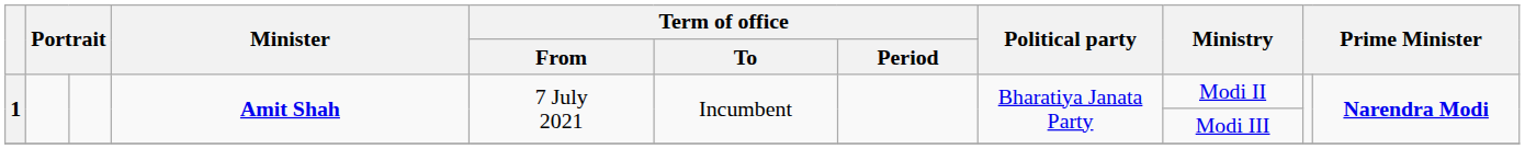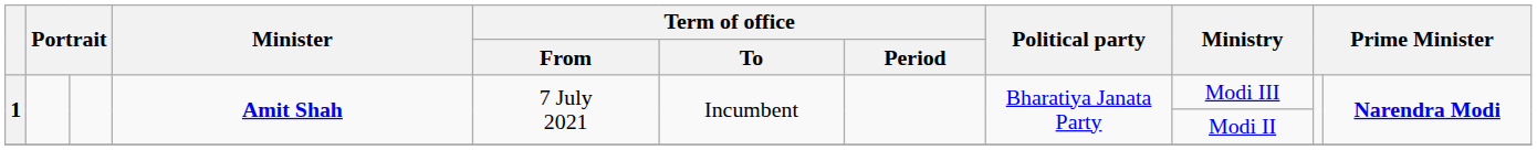row 3 | Ministry: Modi II -> Modi III
row 4 | Ministry: Modi III -> Modi II
